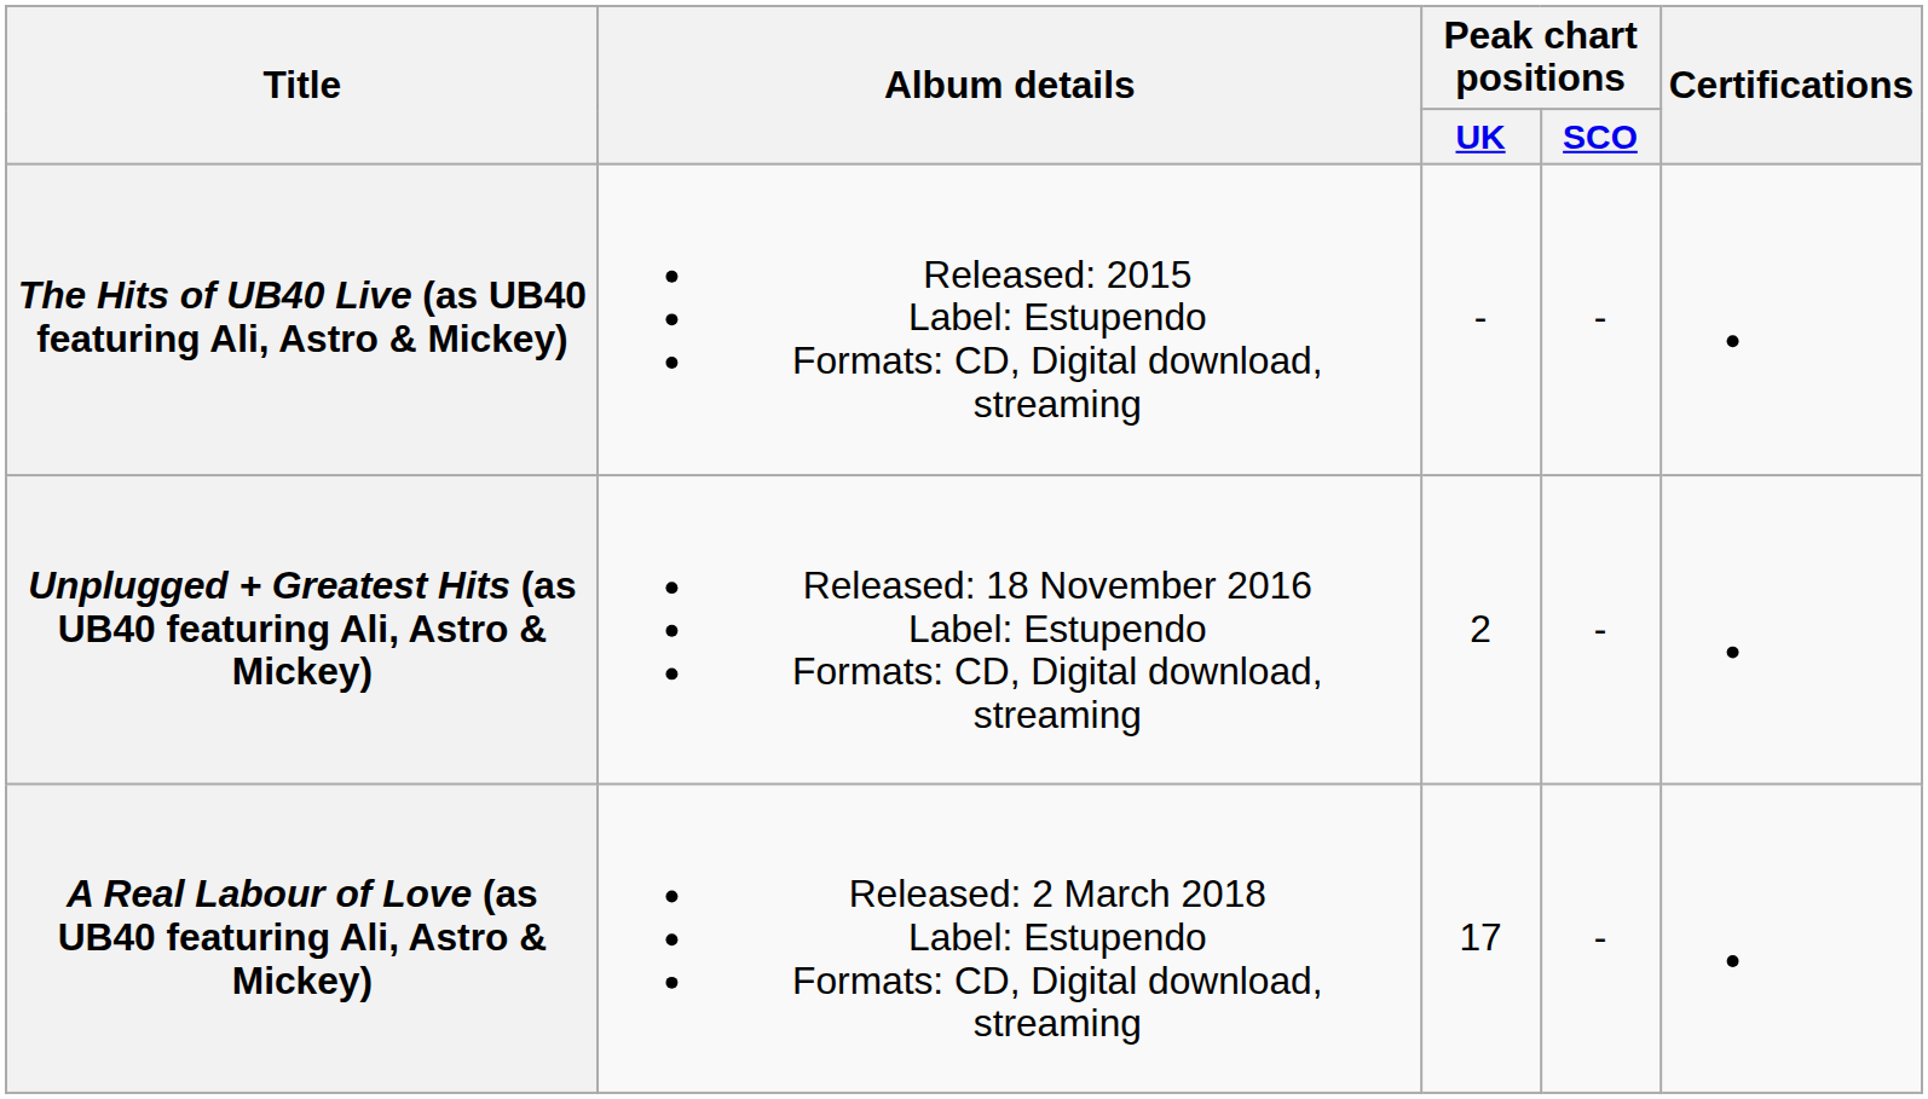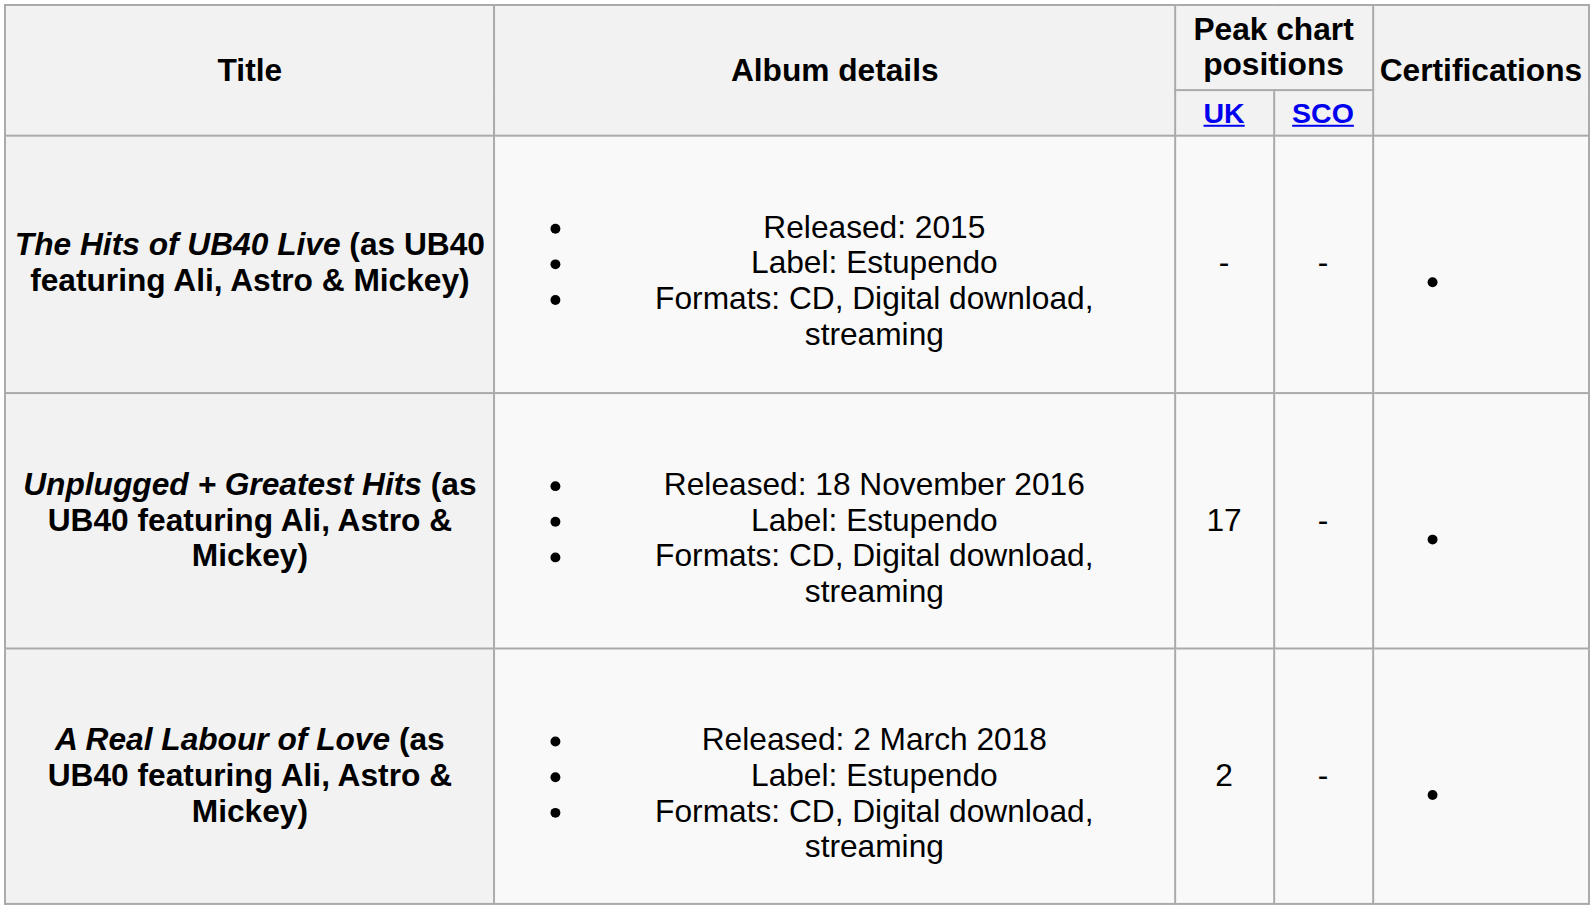row 4 | Peak chart positions / UK: 2 -> 17
row 5 | Peak chart positions / UK: 17 -> 2
